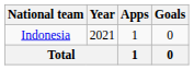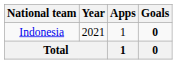Indonesia | Goals: normal -> bold
